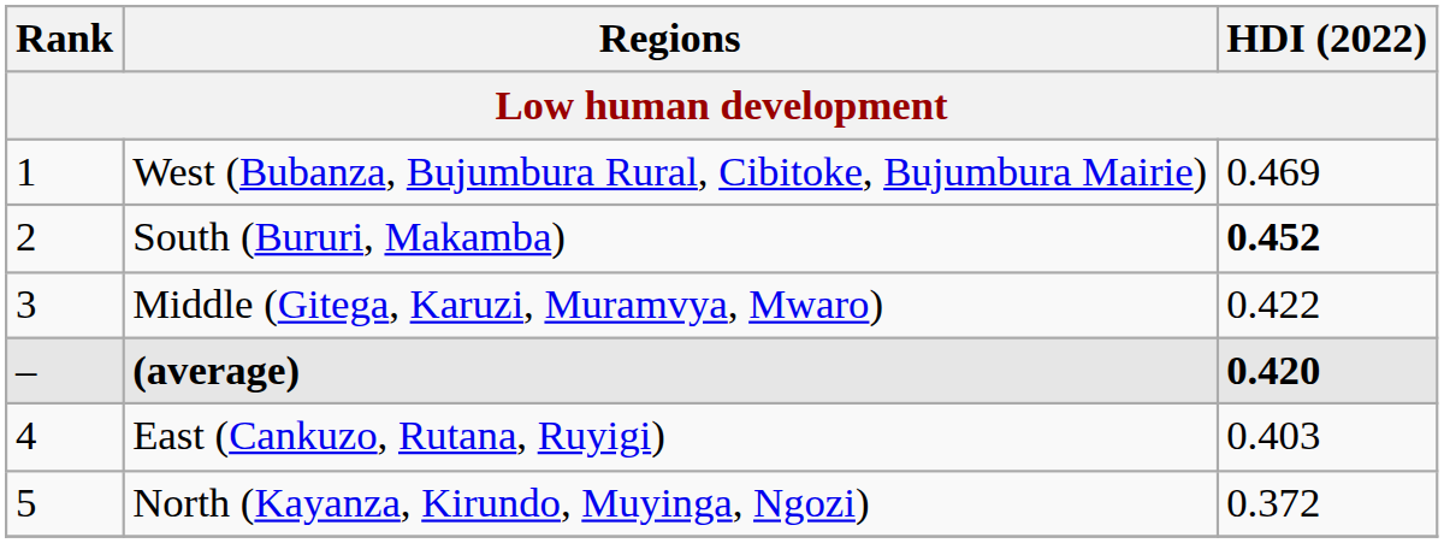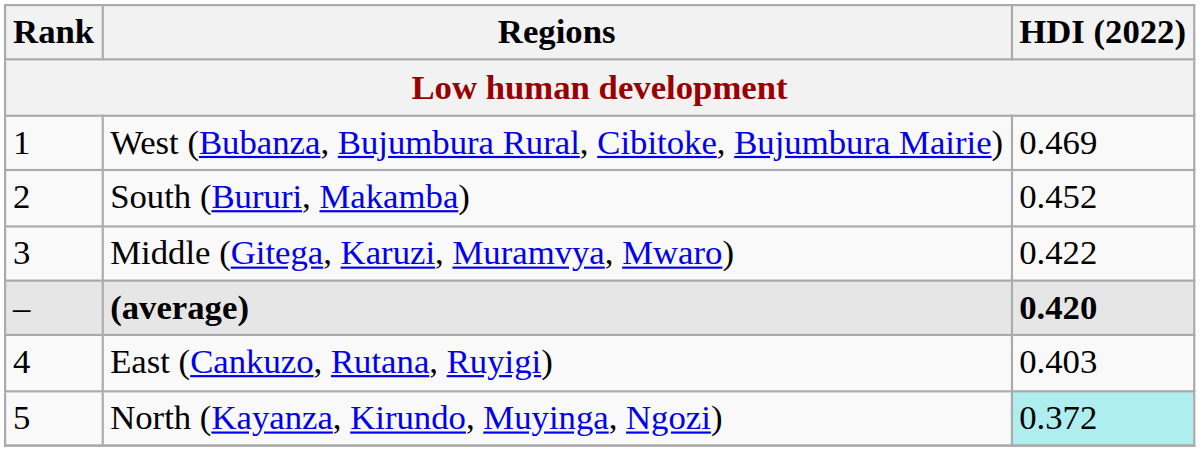South (Bururi, Makamba) | HDI (2022): bold -> normal
North (Kayanza, Kirundo, Muyinga, Ngozi) | HDI (2022): no background -> paleturquoise background
